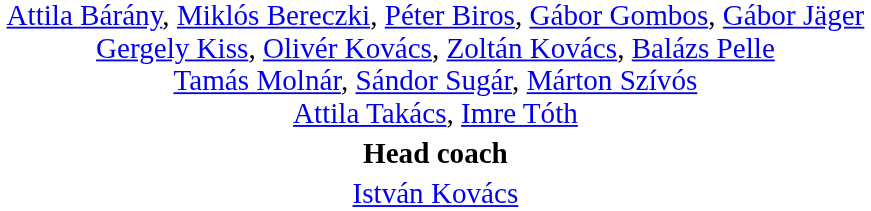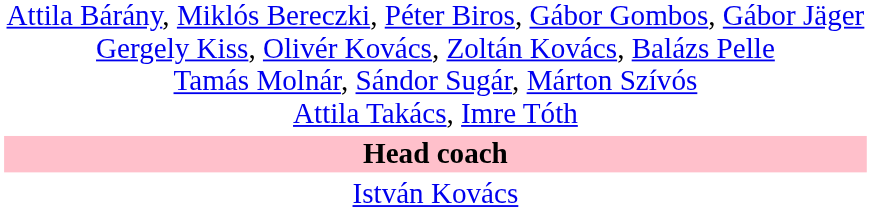row 2 | column 1: no background -> pink background
